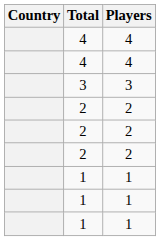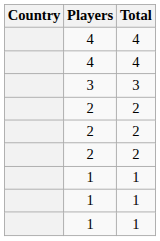columns swapped: Players <-> Total
